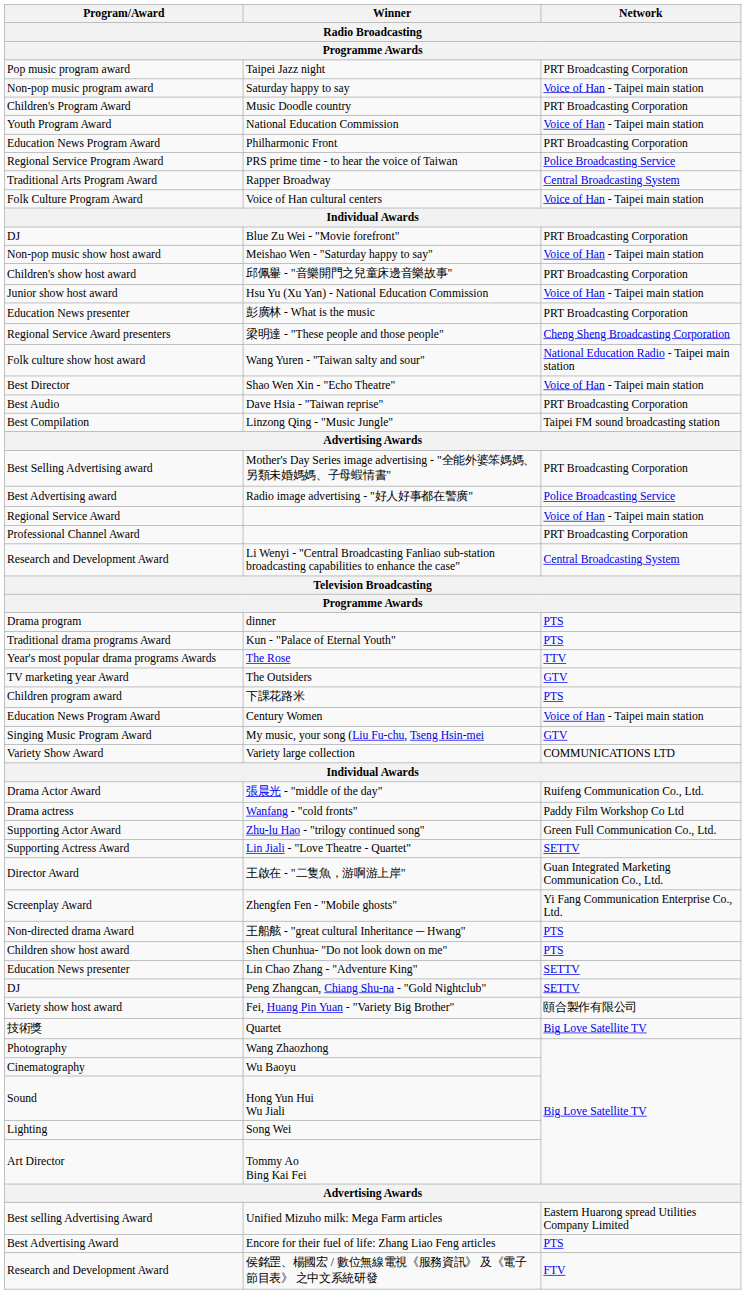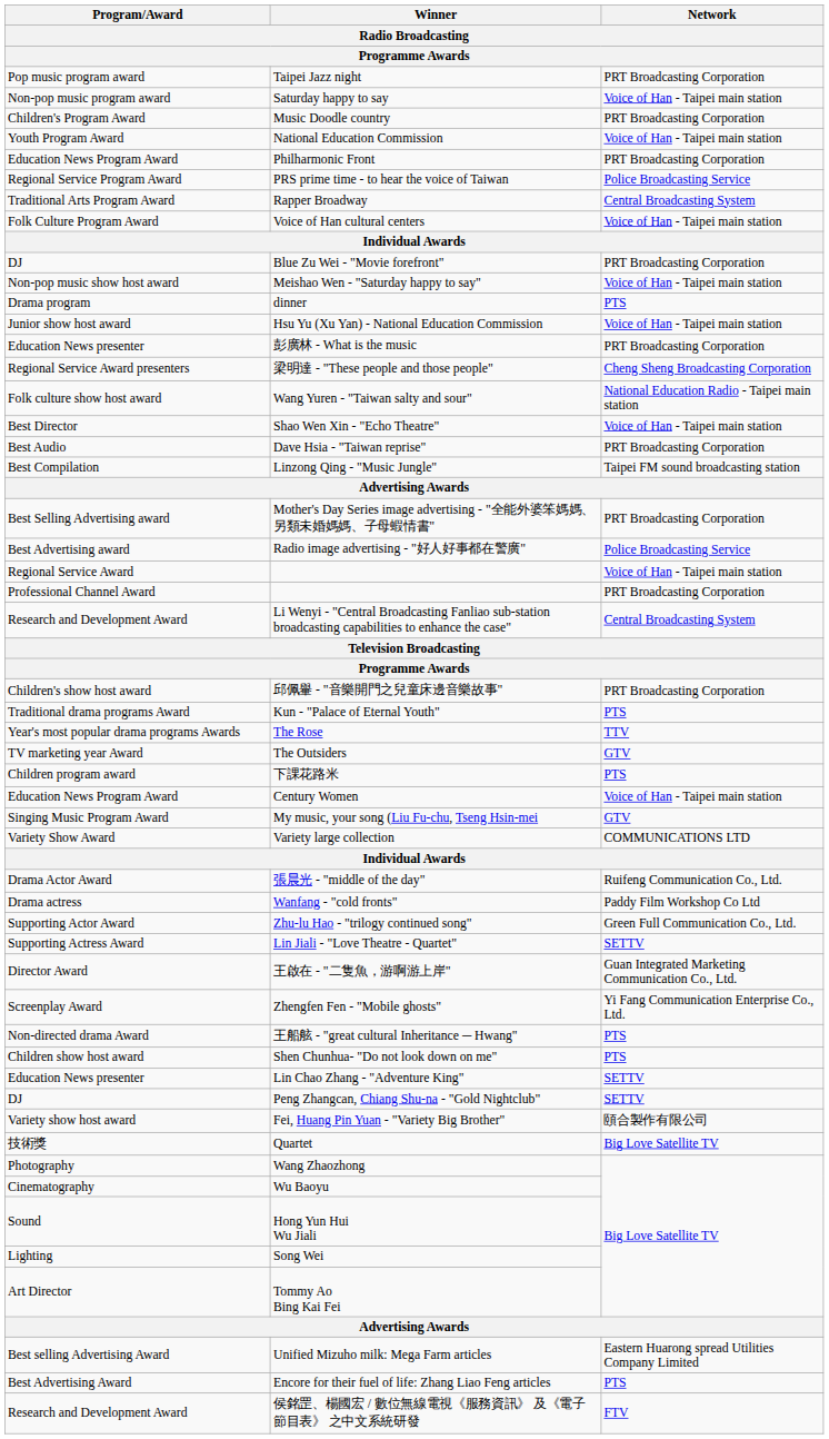rows swapped: 邱佩轝 - "音樂開門之兒童床邊音樂故事" <-> dinner
